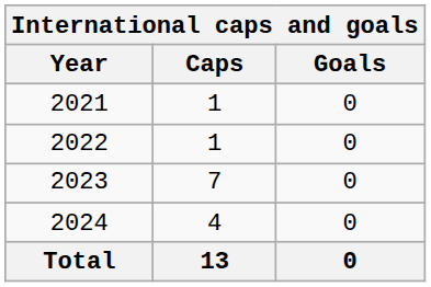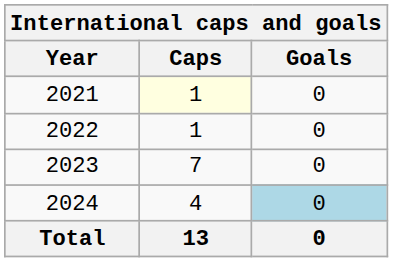2021 | Caps: no background -> lightyellow background
2024 | Goals: no background -> lightblue background
